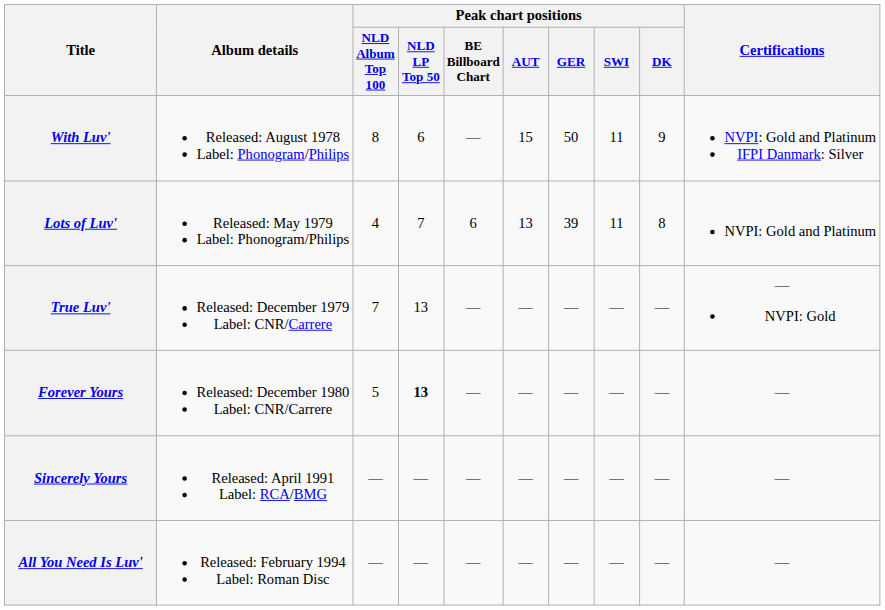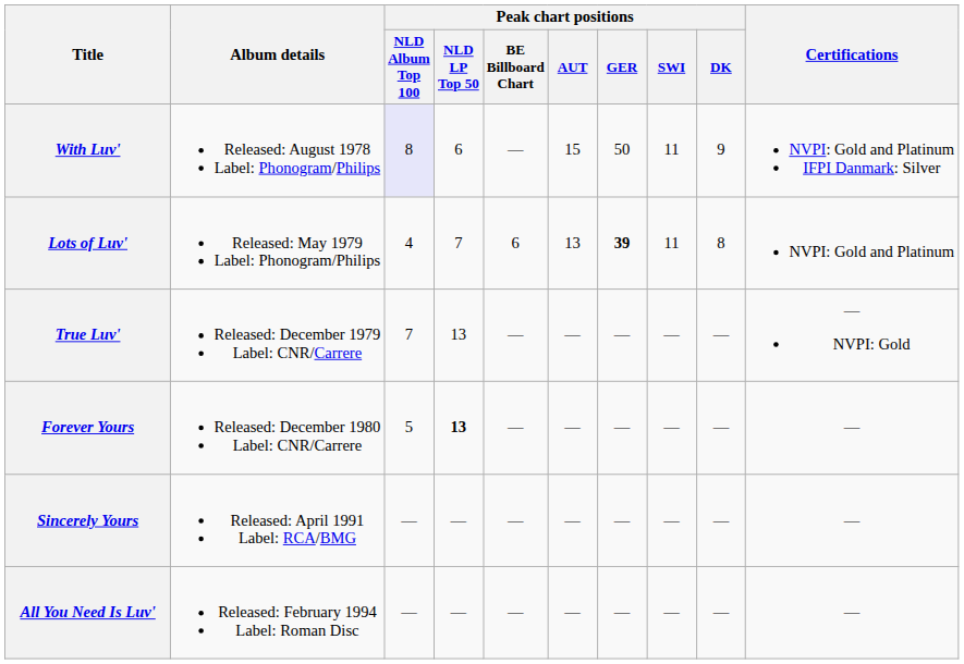With Luv' | Peak chart positions / NLD Album Top 100: no background -> lavender background
Lots of Luv' | Peak chart positions / GER: normal -> bold
